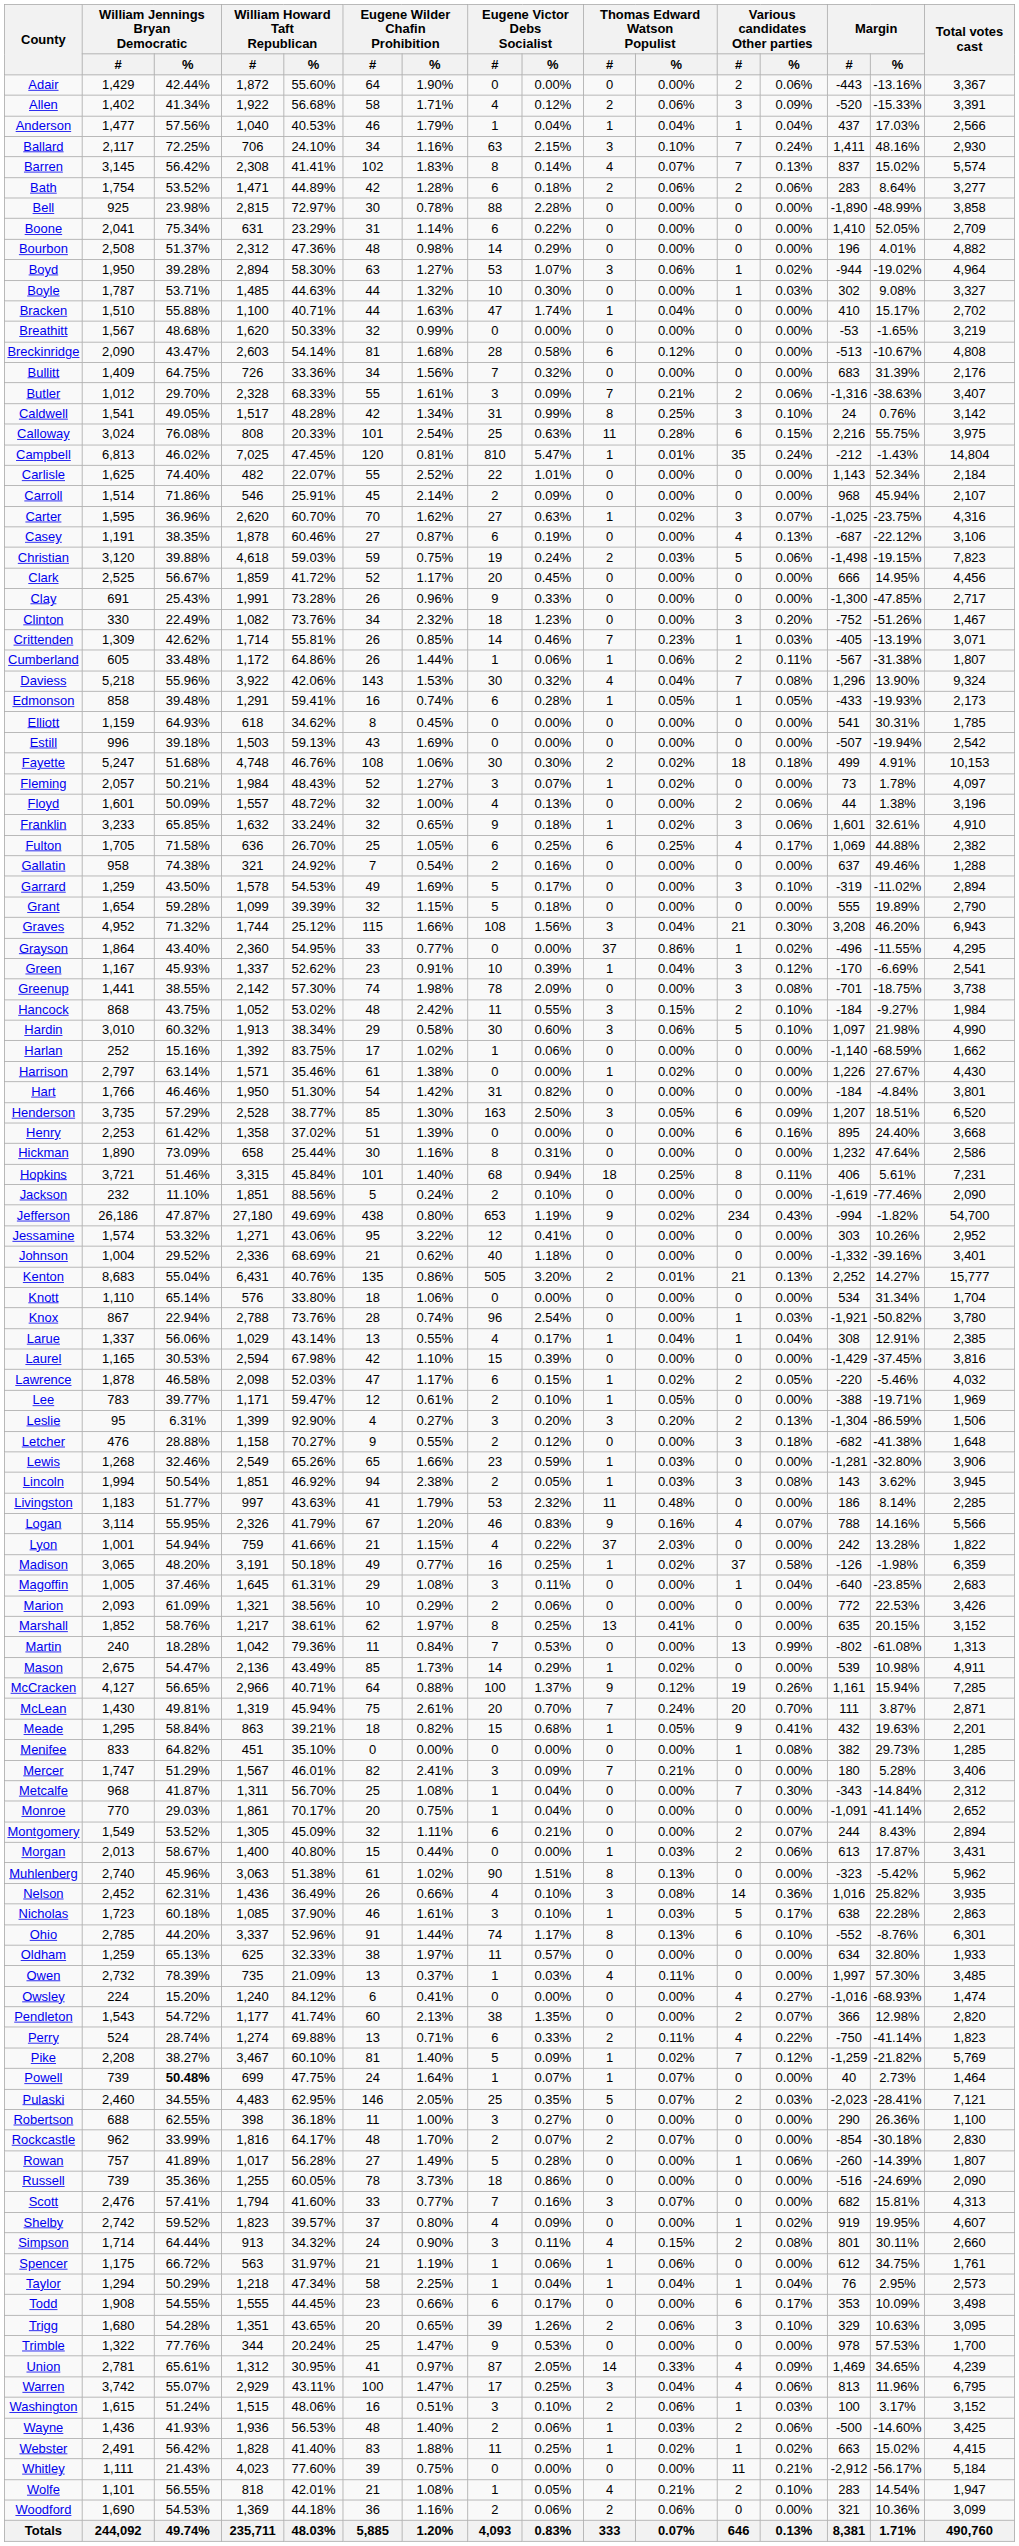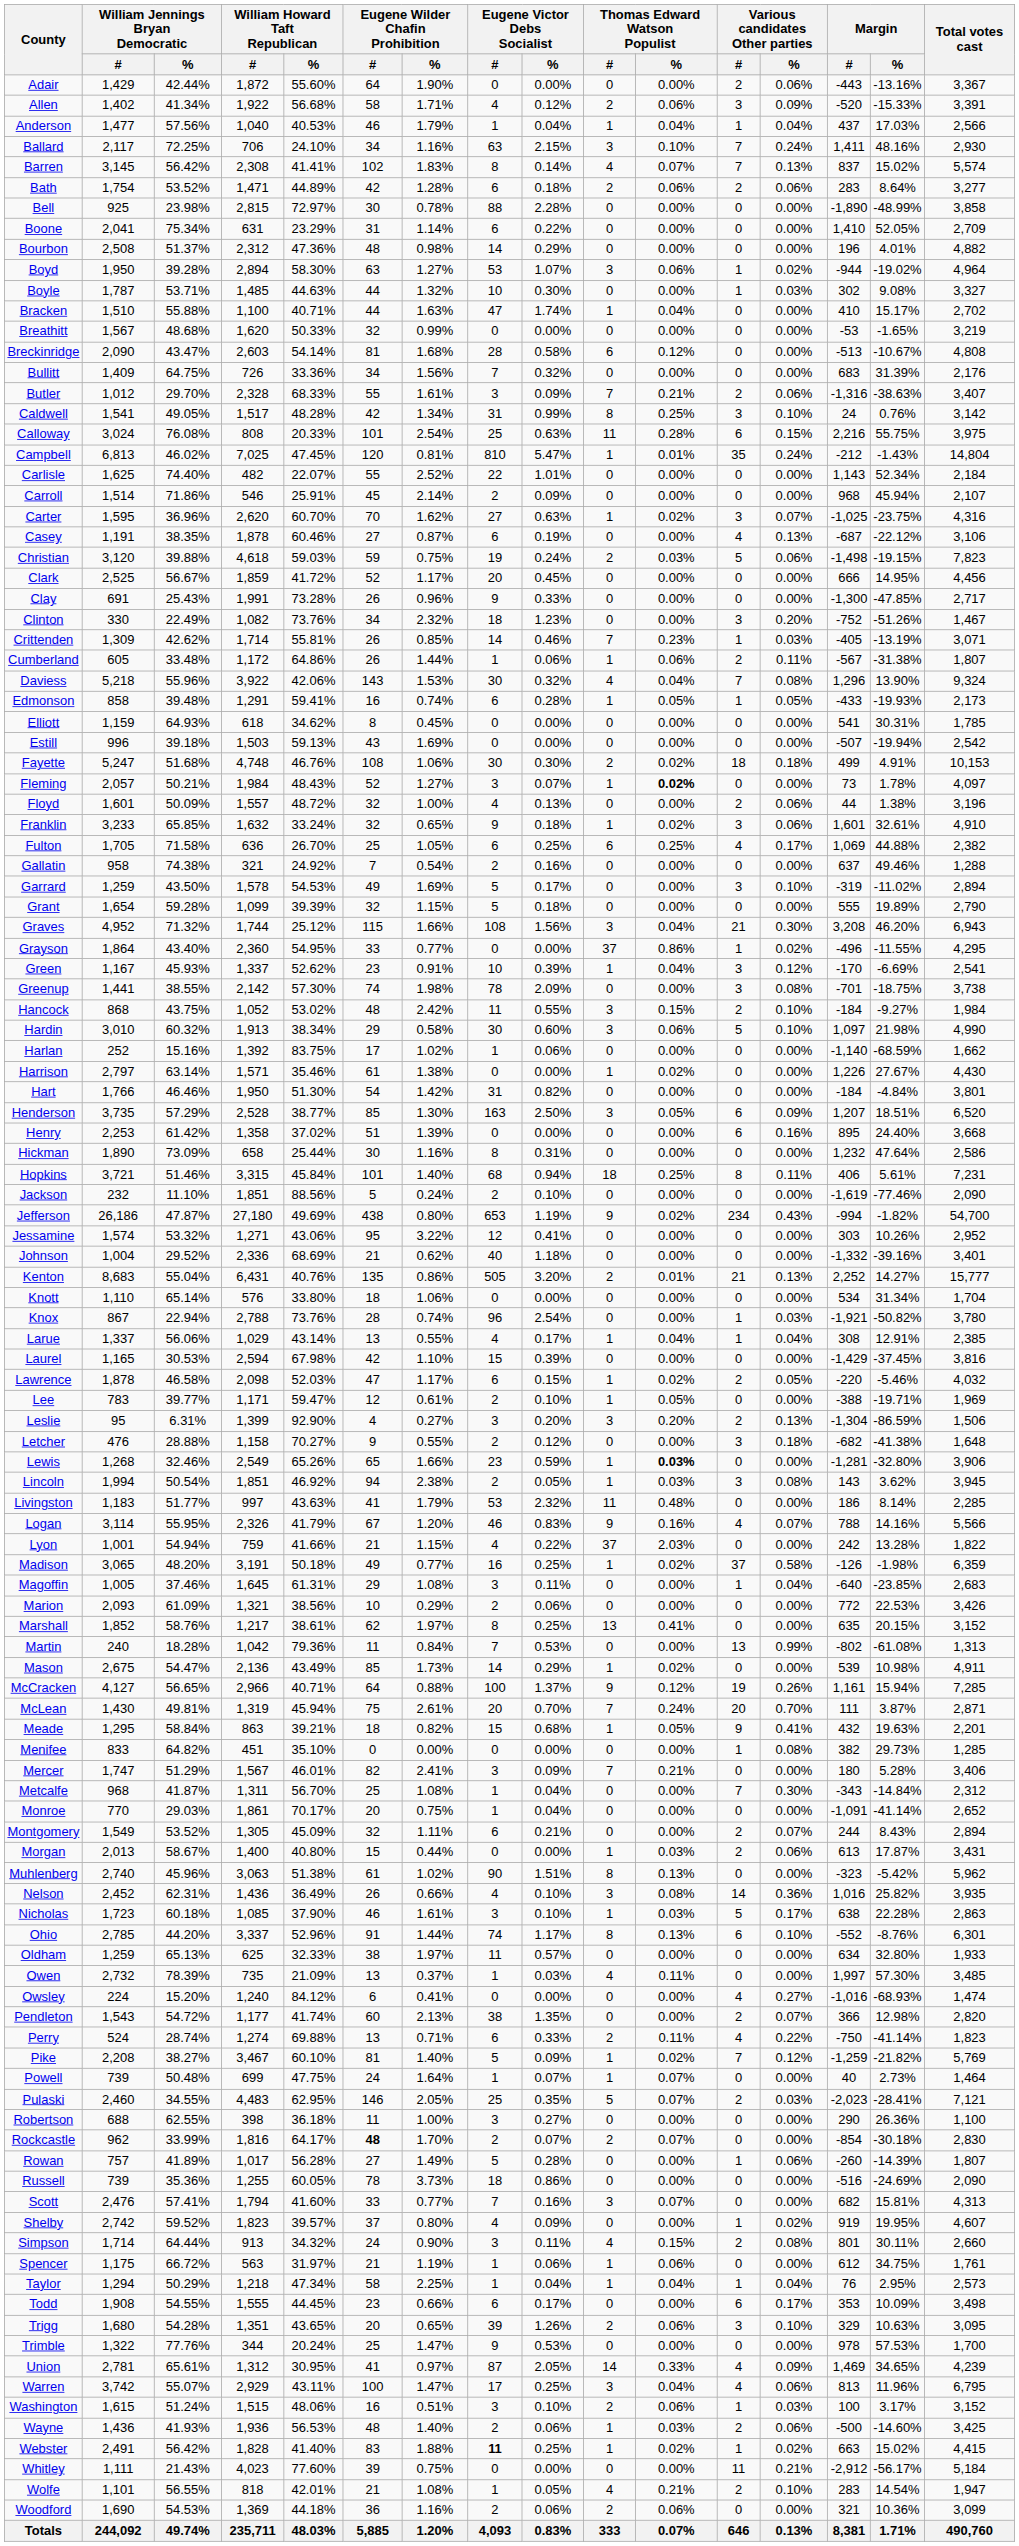Fleming | Thomas Edward Watson Populist / %: normal -> bold
Lewis | Thomas Edward Watson Populist / %: normal -> bold
Powell | William Jennings Bryan Democratic / %: bold -> normal
Rockcastle | Eugene Wilder Chafin Prohibition / #: normal -> bold
Webster | Eugene Victor Debs Socialist / #: normal -> bold
